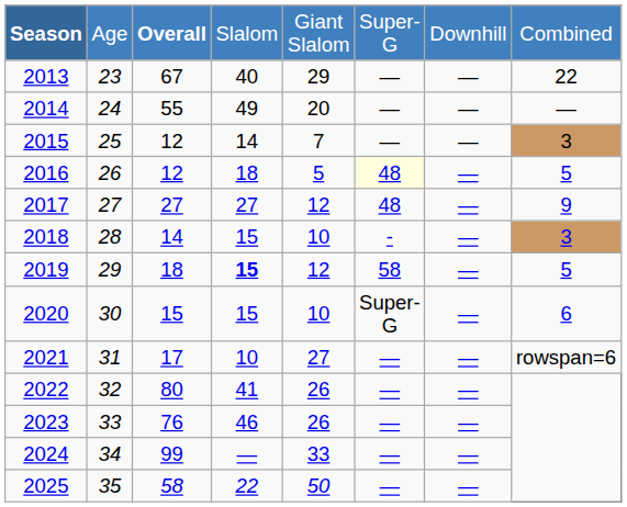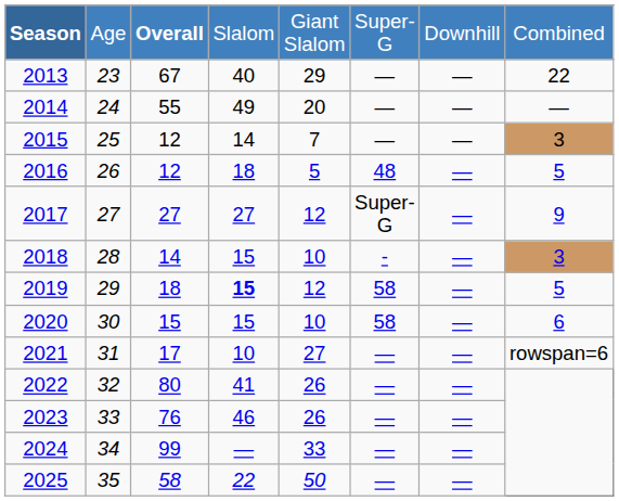2016 | column 6: lightyellow background -> no background
2017 | column 6: 48 -> Super-G
2020 | column 6: Super-G -> 58
